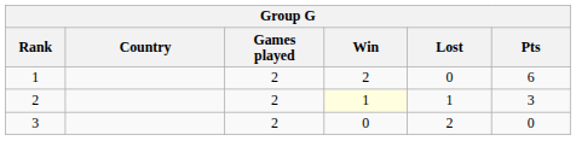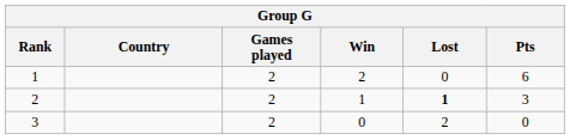row 4 | Win: lightyellow background -> no background
row 4 | Lost: normal -> bold
